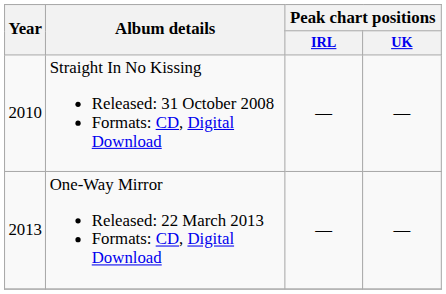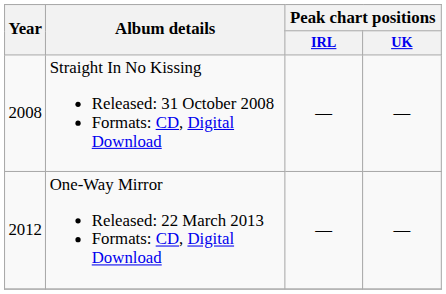row 3 | Year: 2010 -> 2008
row 4 | Year: 2013 -> 2012
